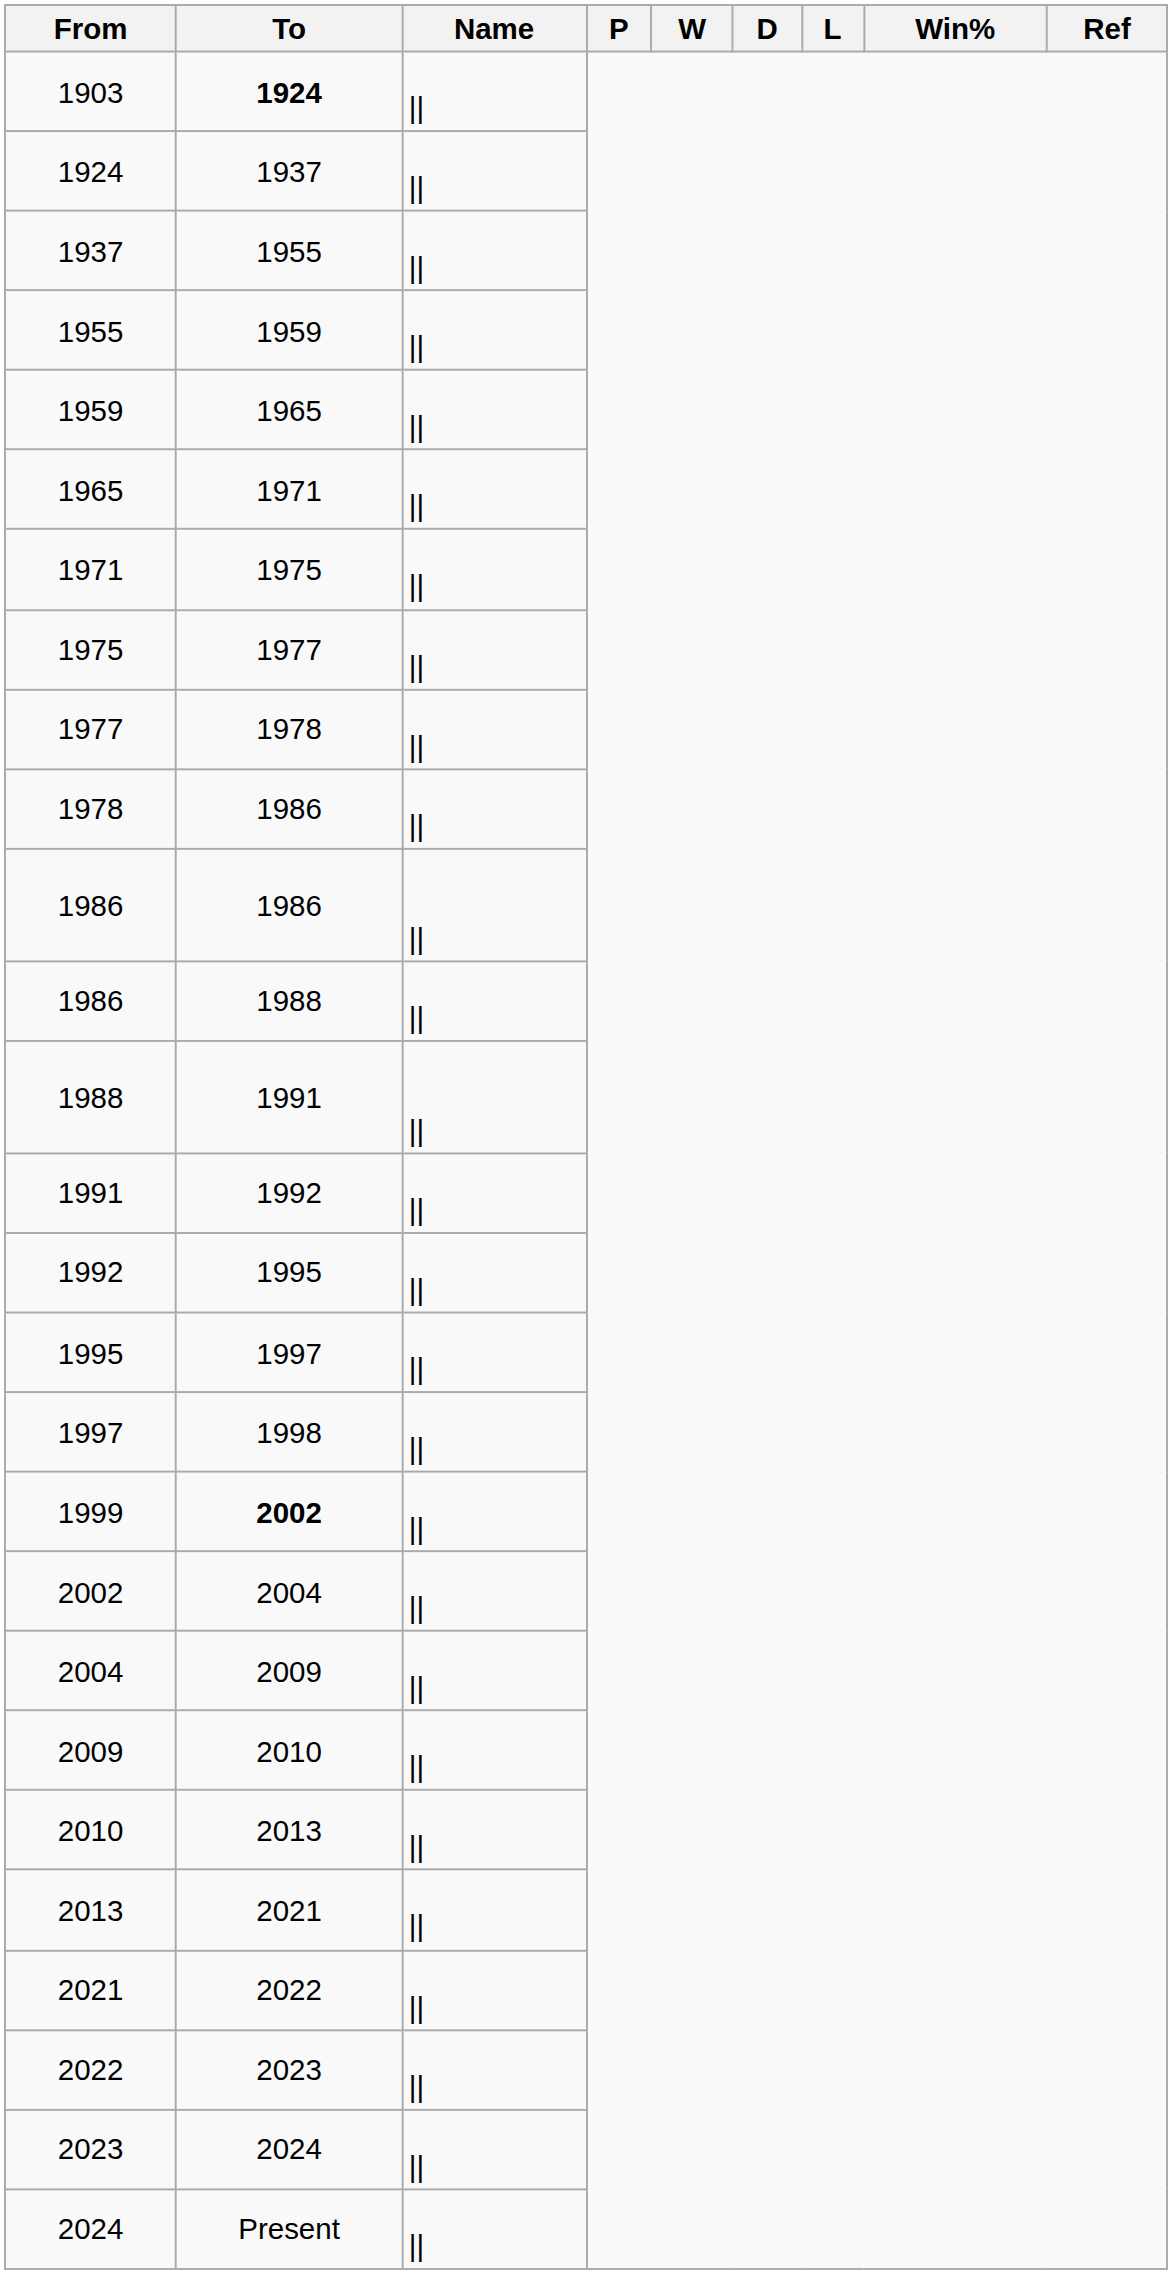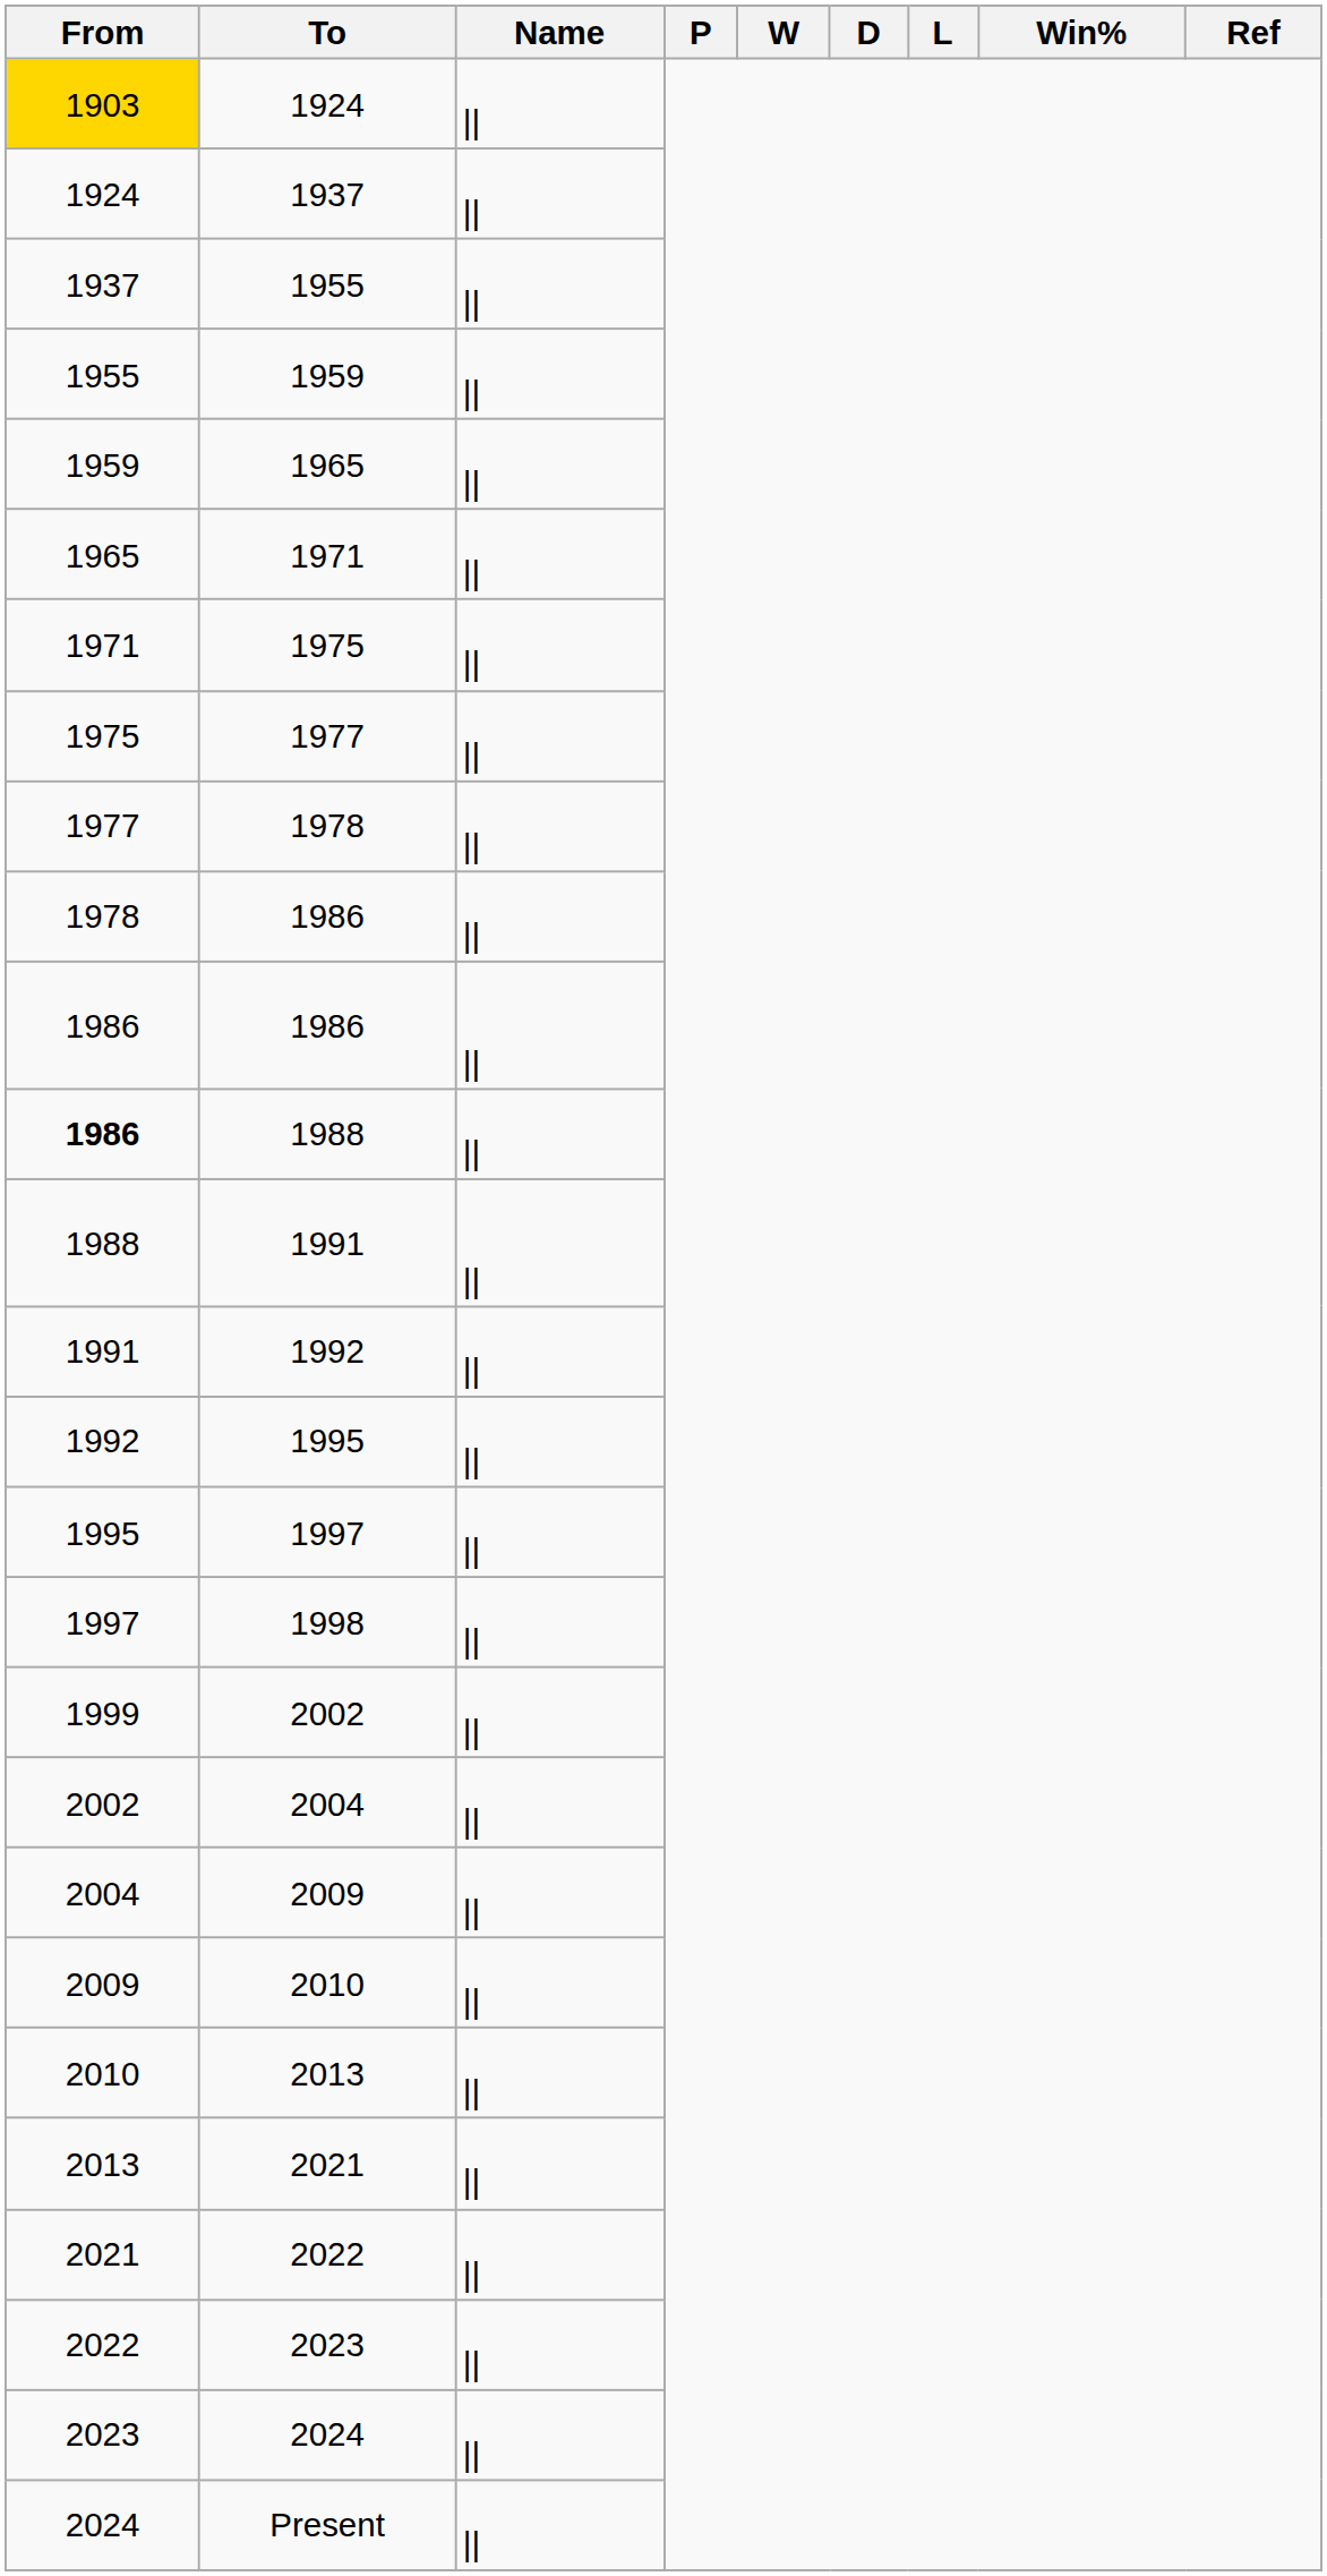1903 | From: no background -> gold background
1903 | To: bold -> normal
1986 / 1988 | From: normal -> bold
1999 | To: bold -> normal
